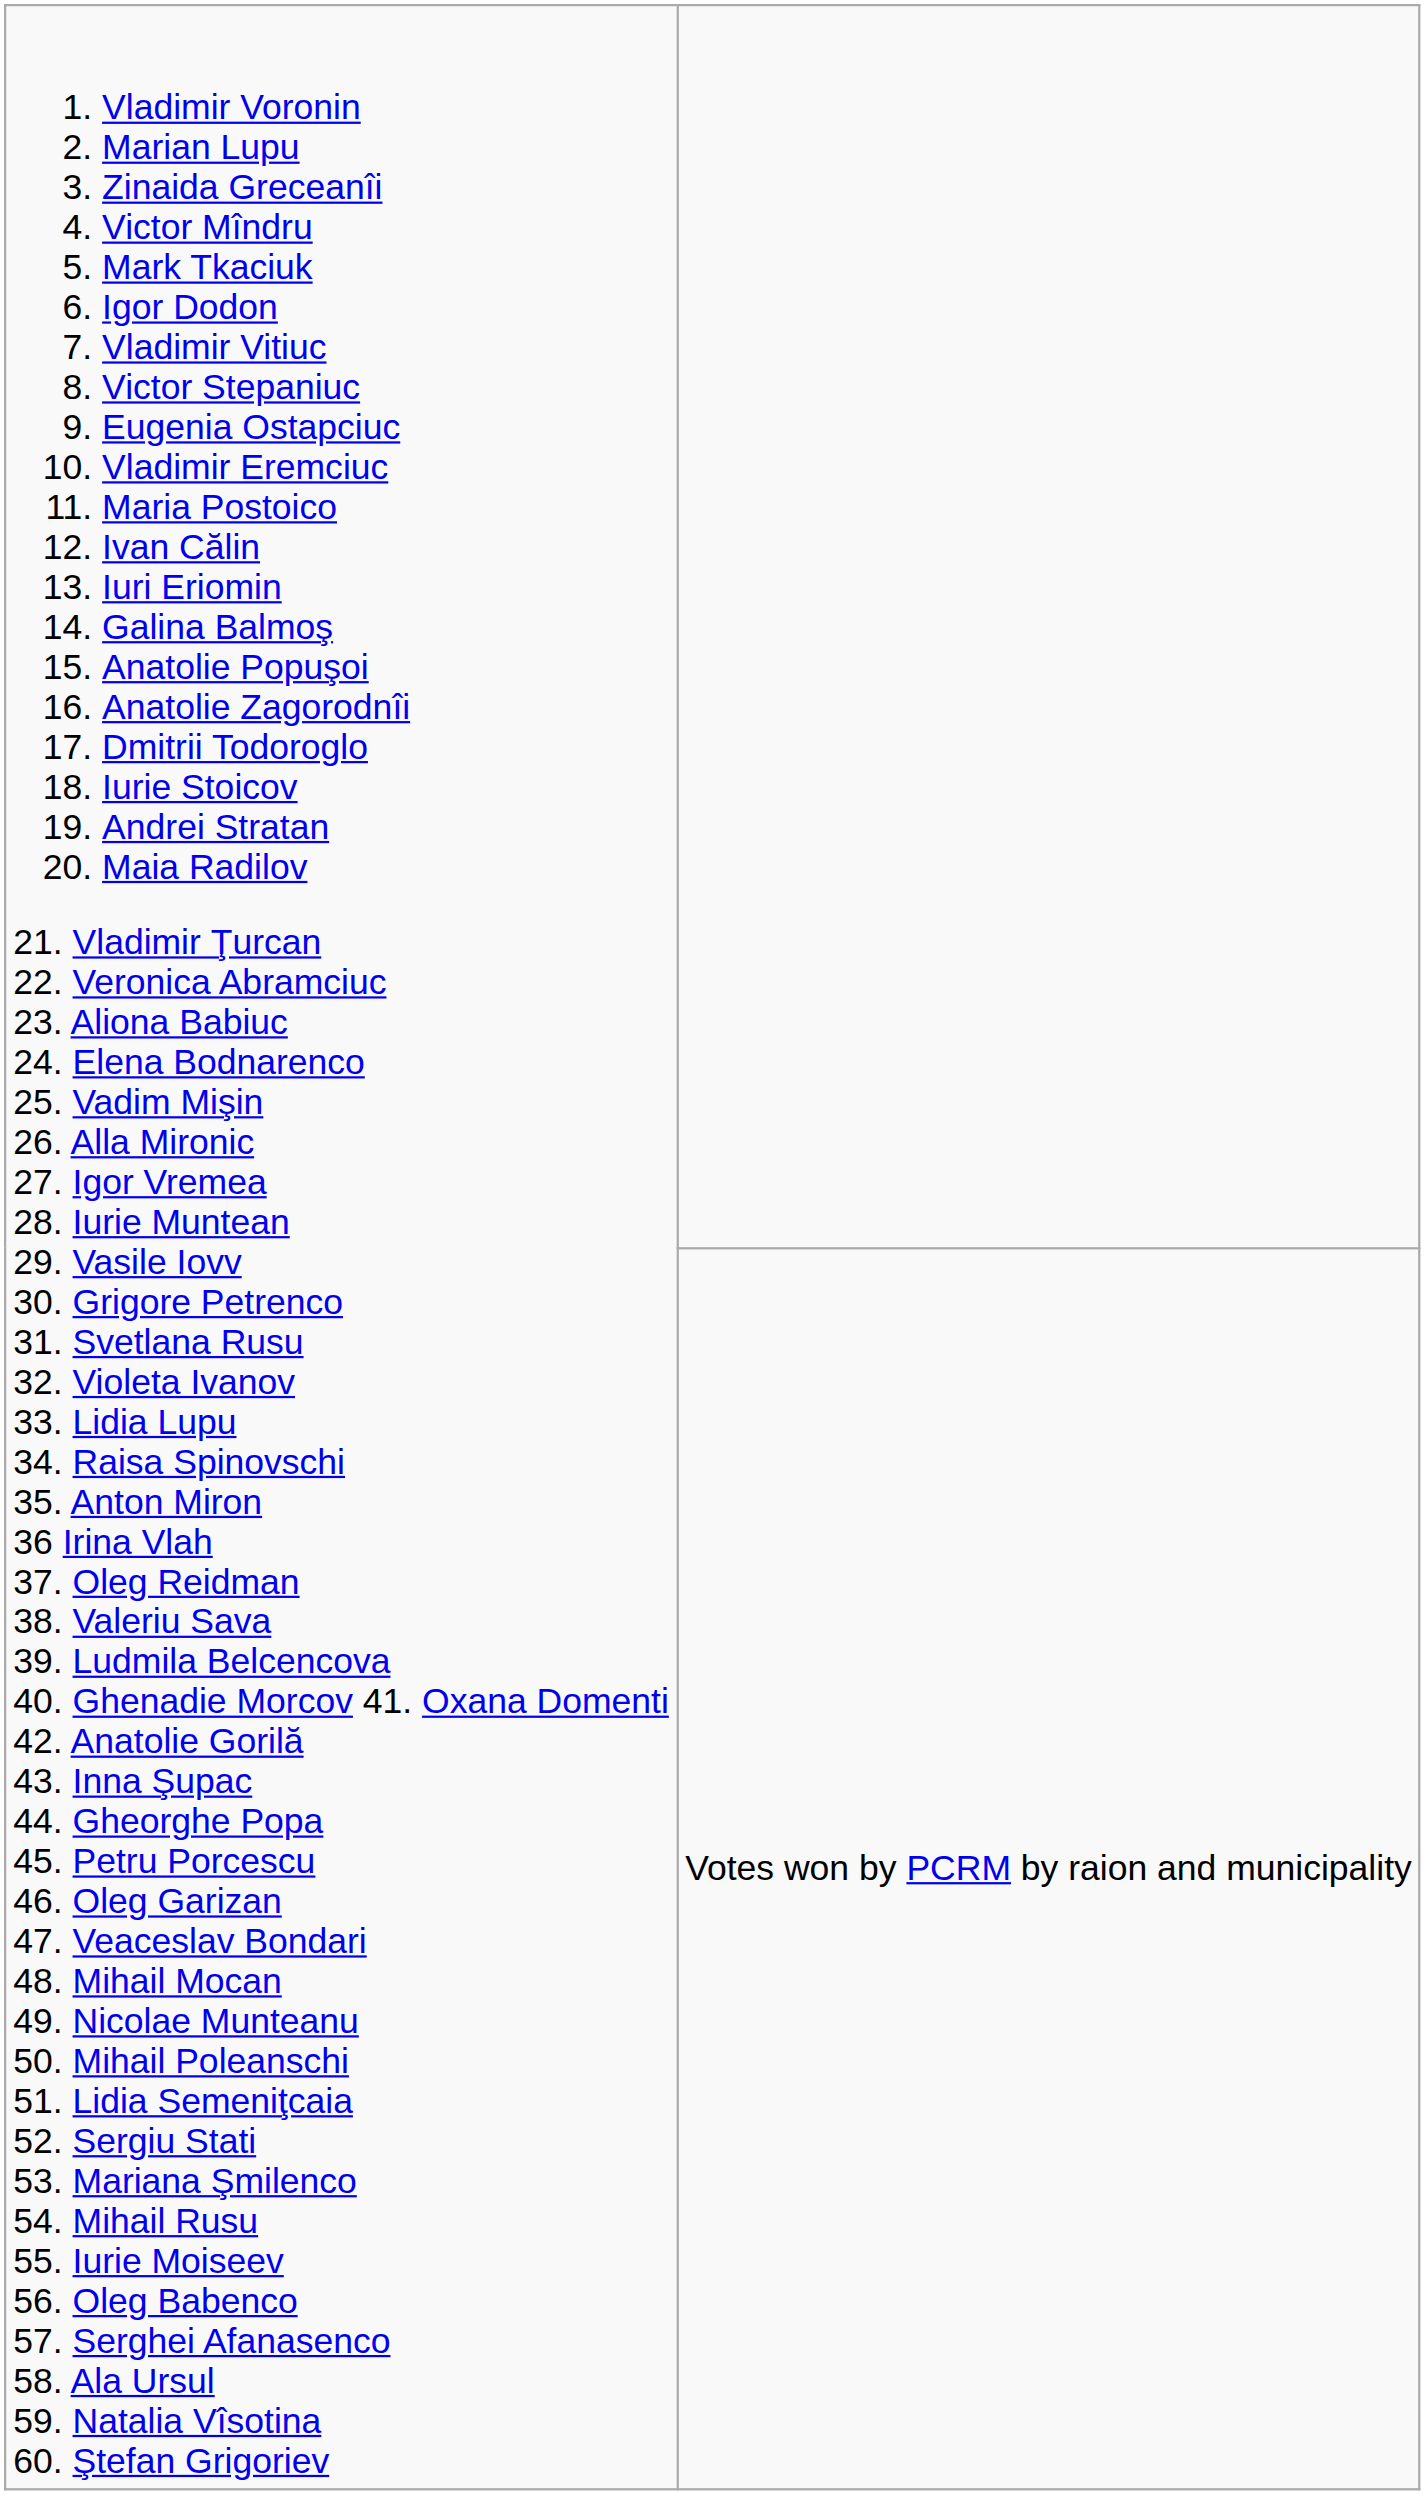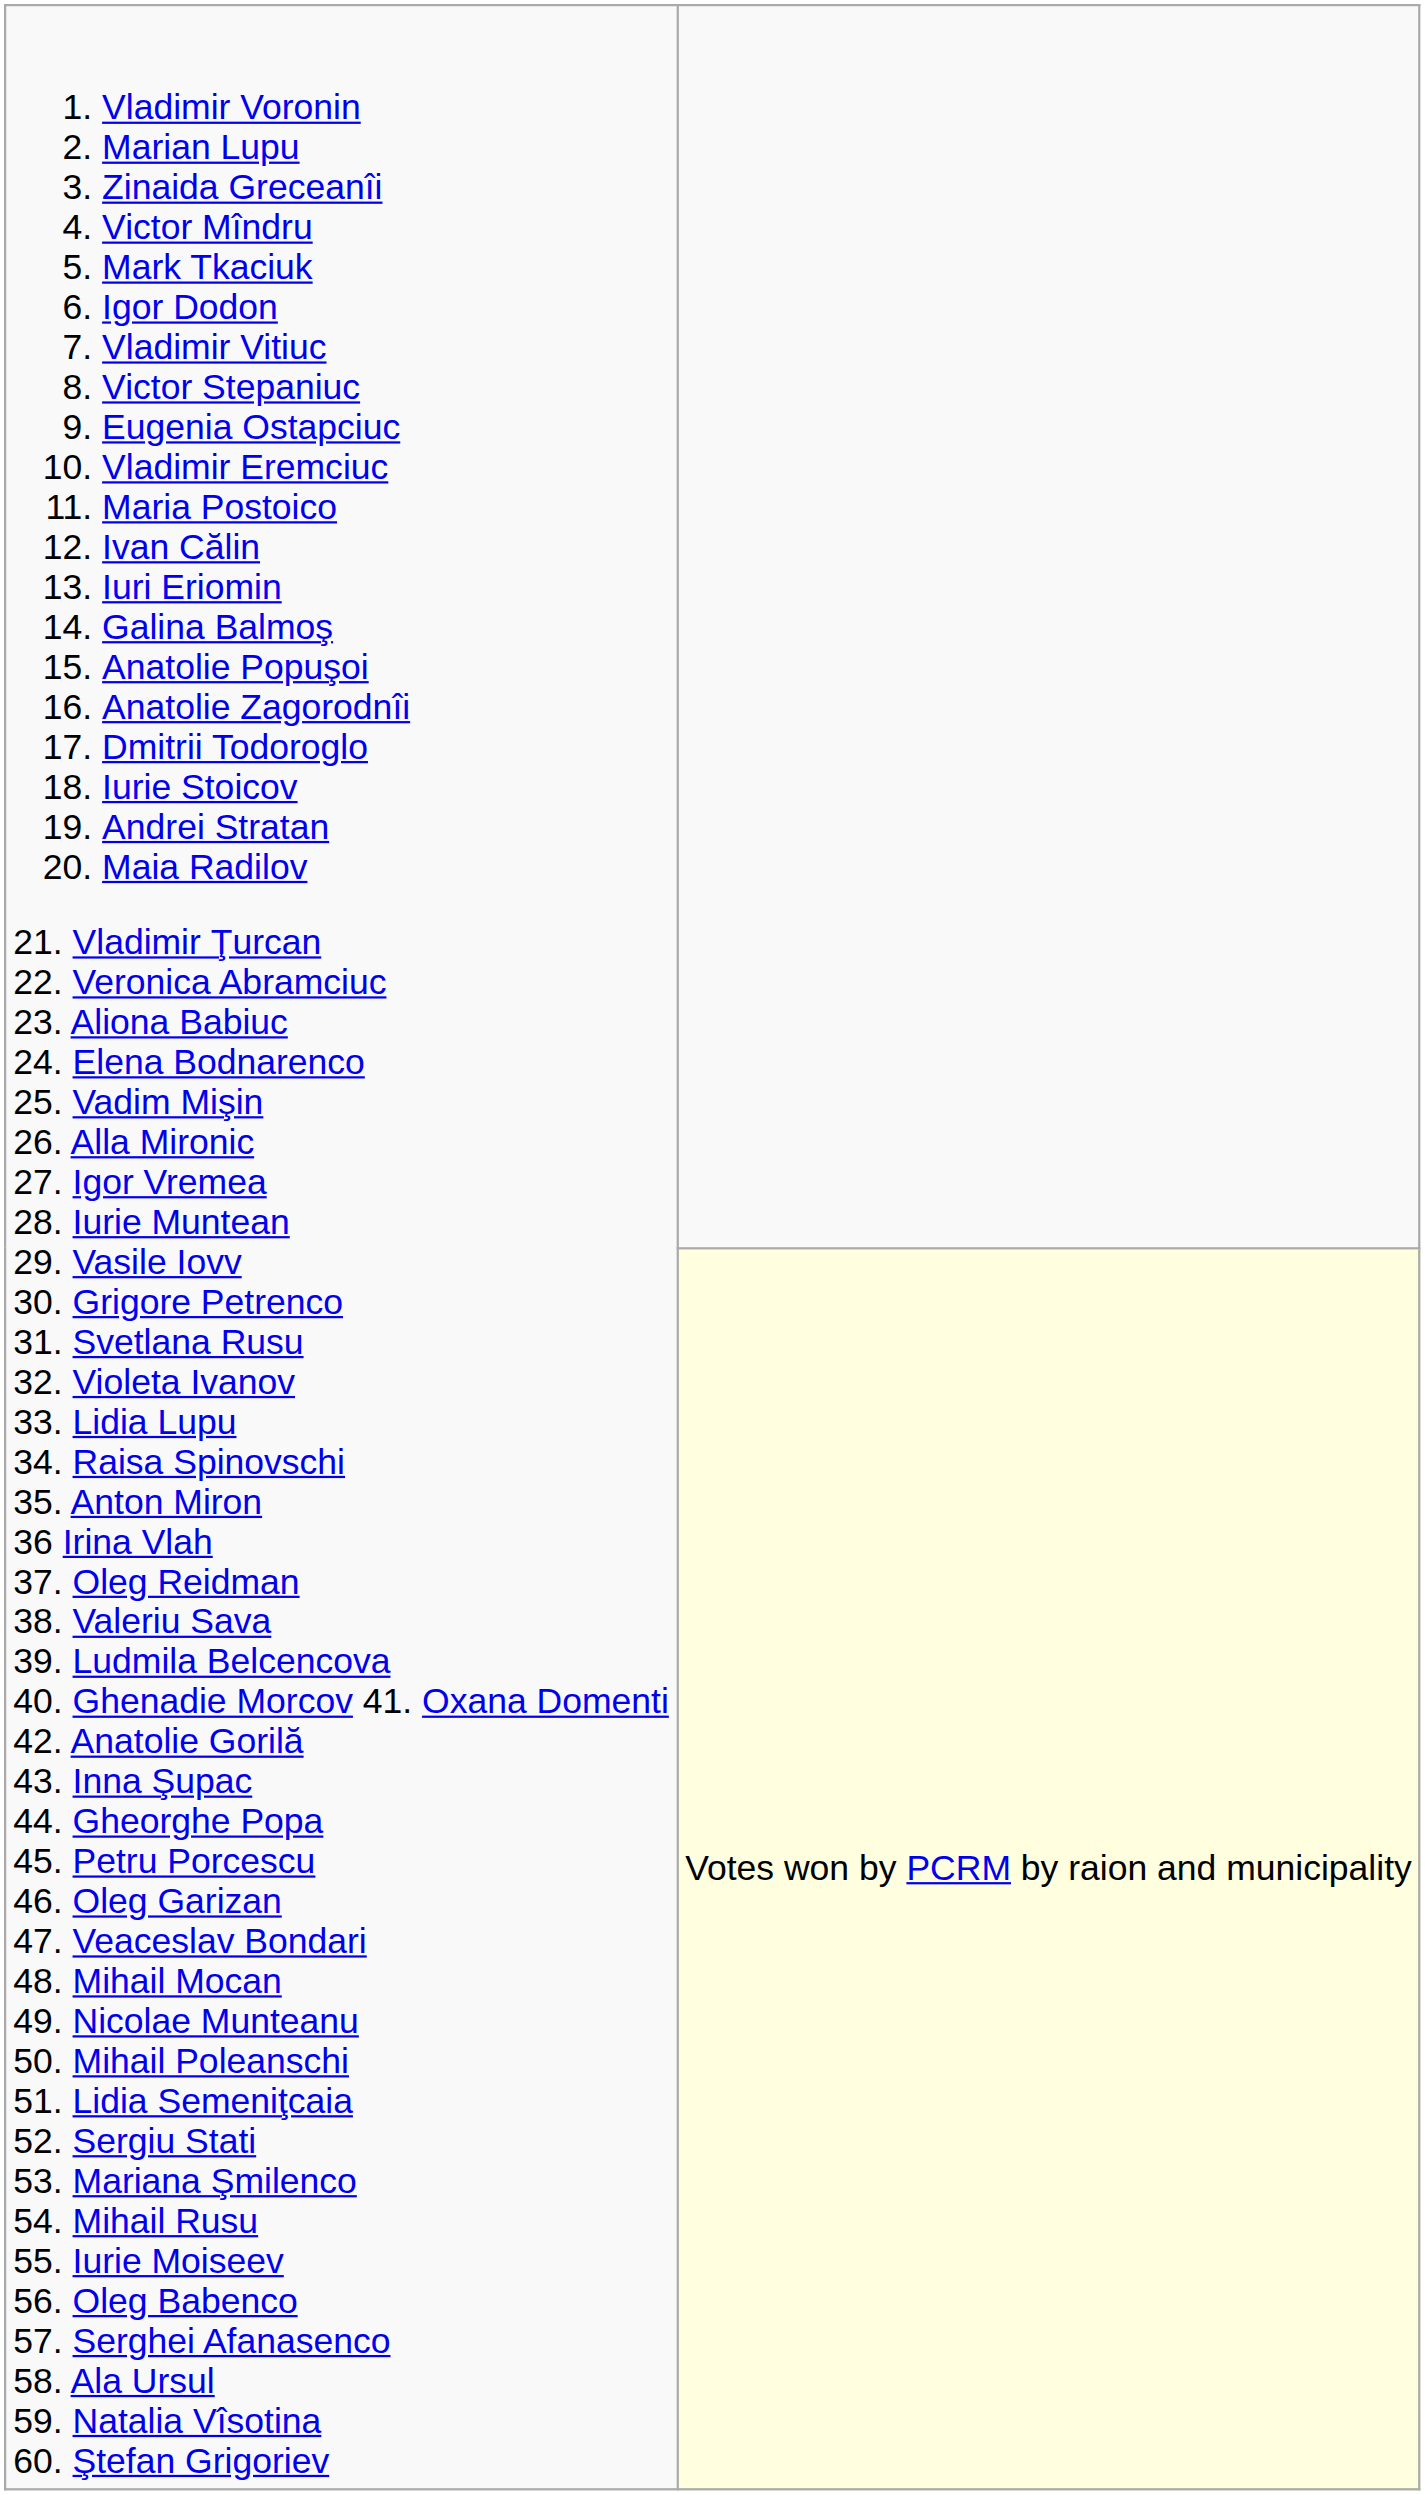row 2 | column 2: no background -> lightyellow background
